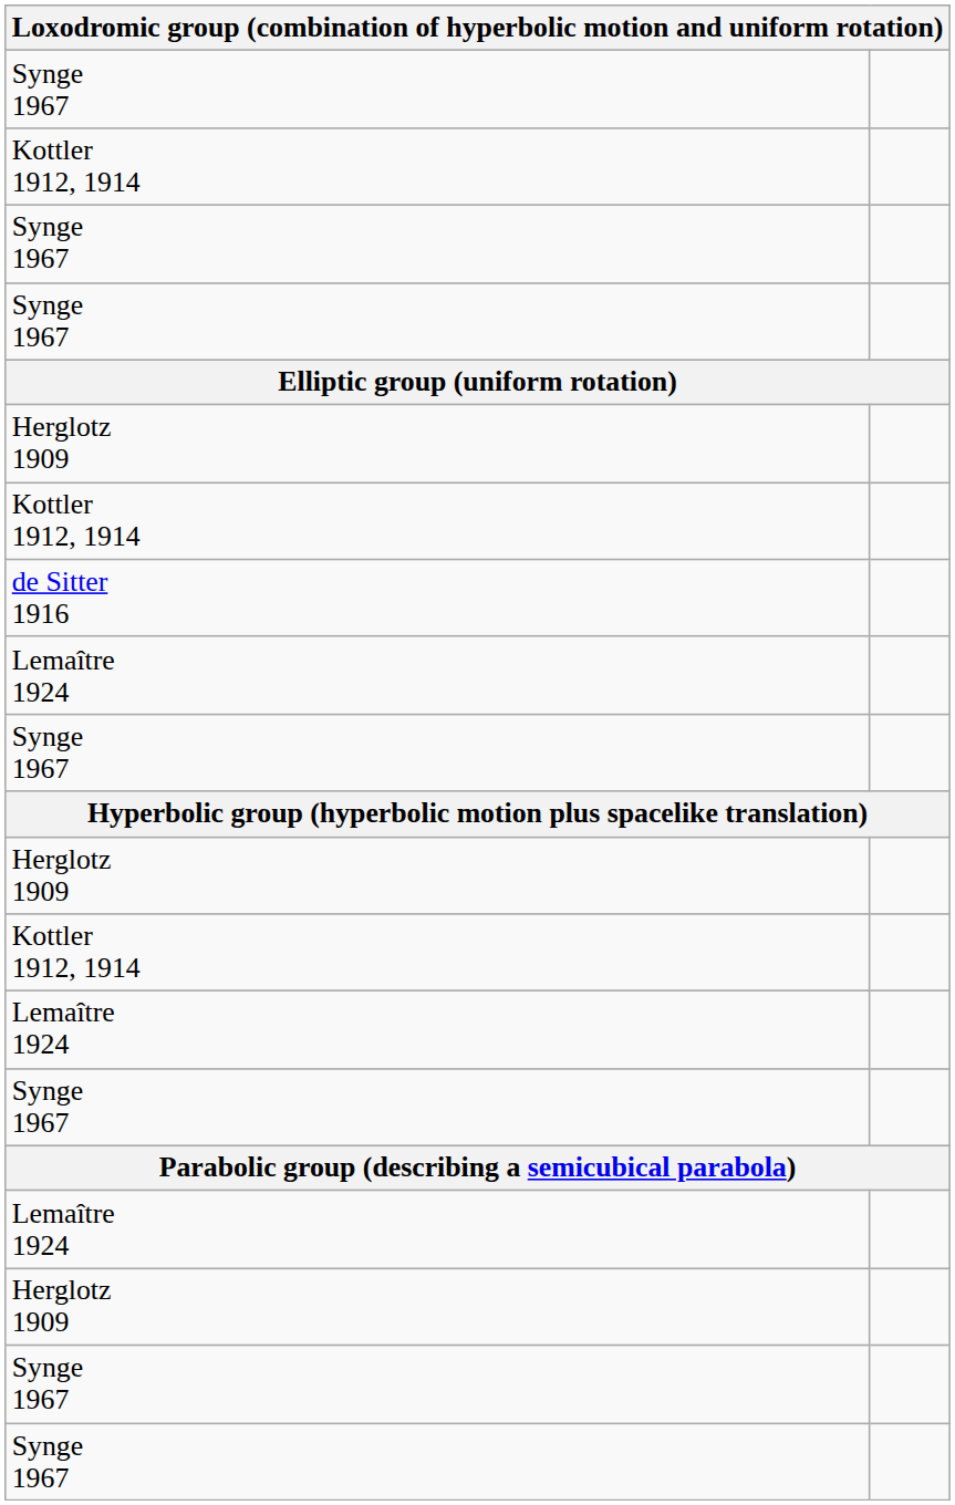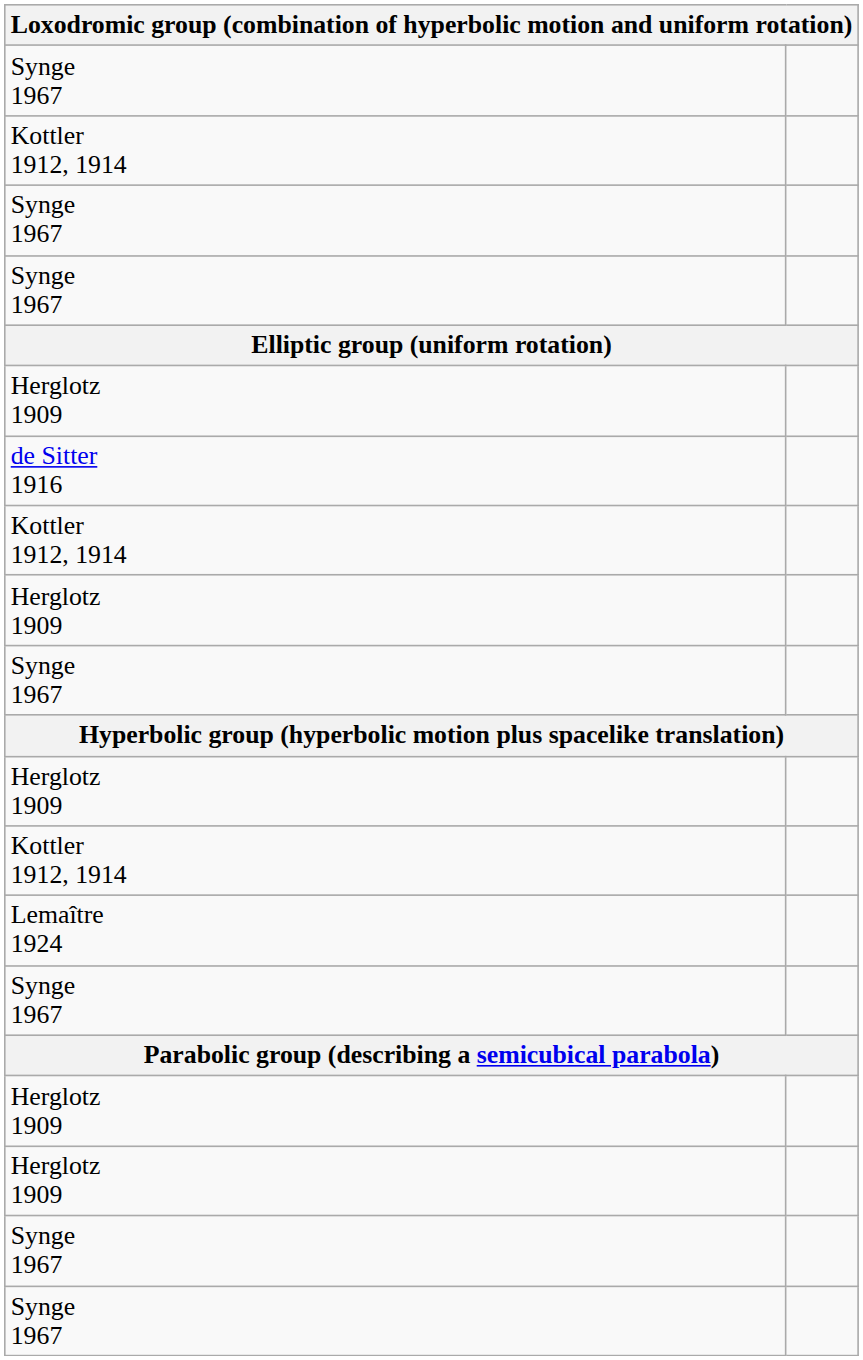row 8 | column 1: Kottler 1912, 1914 -> de Sitter 1916
row 9 | column 1: de Sitter 1916 -> Kottler 1912, 1914
row 10 | column 1: Lemaître 1924 -> Herglotz 1909
row 18 | column 1: Lemaître 1924 -> Herglotz 1909
